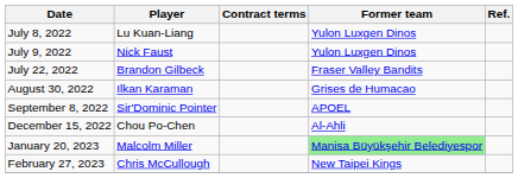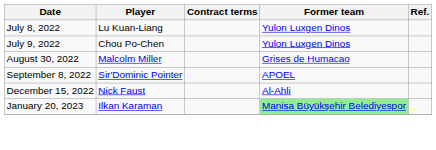July 9, 2022 | Player: Nick Faust -> Chou Po-Chen
- row: July 22, 2022 | Brandon Gilbeck | Fraser Valley Bandits
August 30, 2022 | Player: Ilkan Karaman -> Malcolm Miller
December 15, 2022 | Player: Chou Po-Chen -> Nick Faust
January 20, 2023 | Player: Malcolm Miller -> Ilkan Karaman
- row: February 27, 2023 | Chris McCullough | New Taipei Kings
